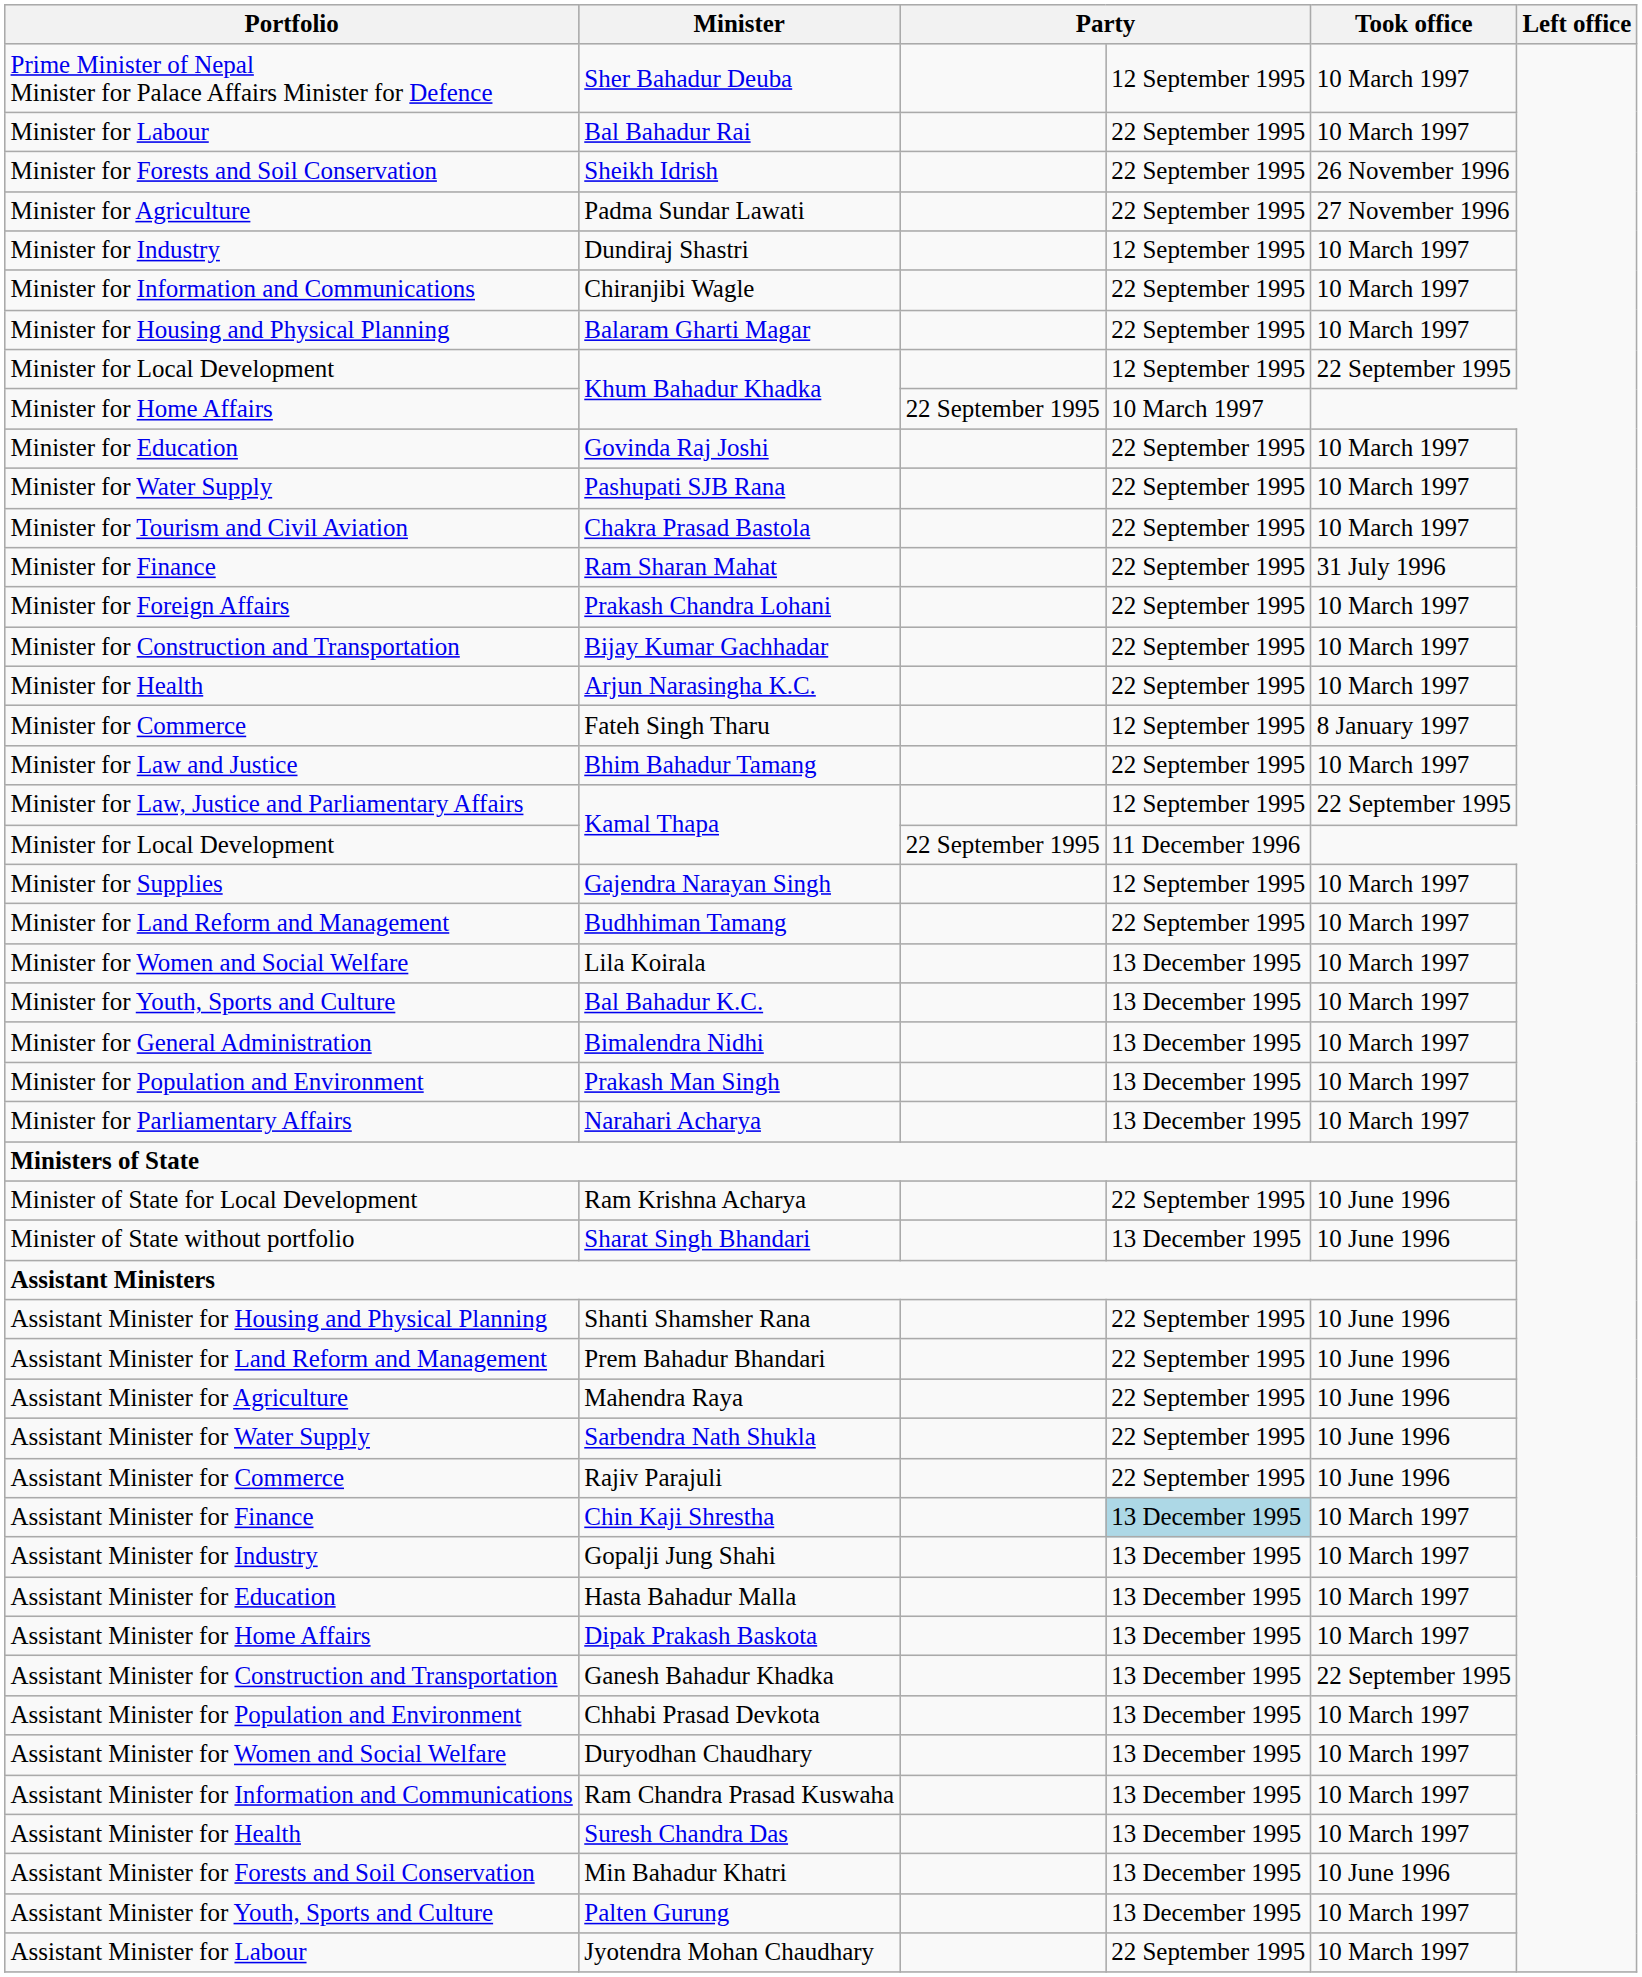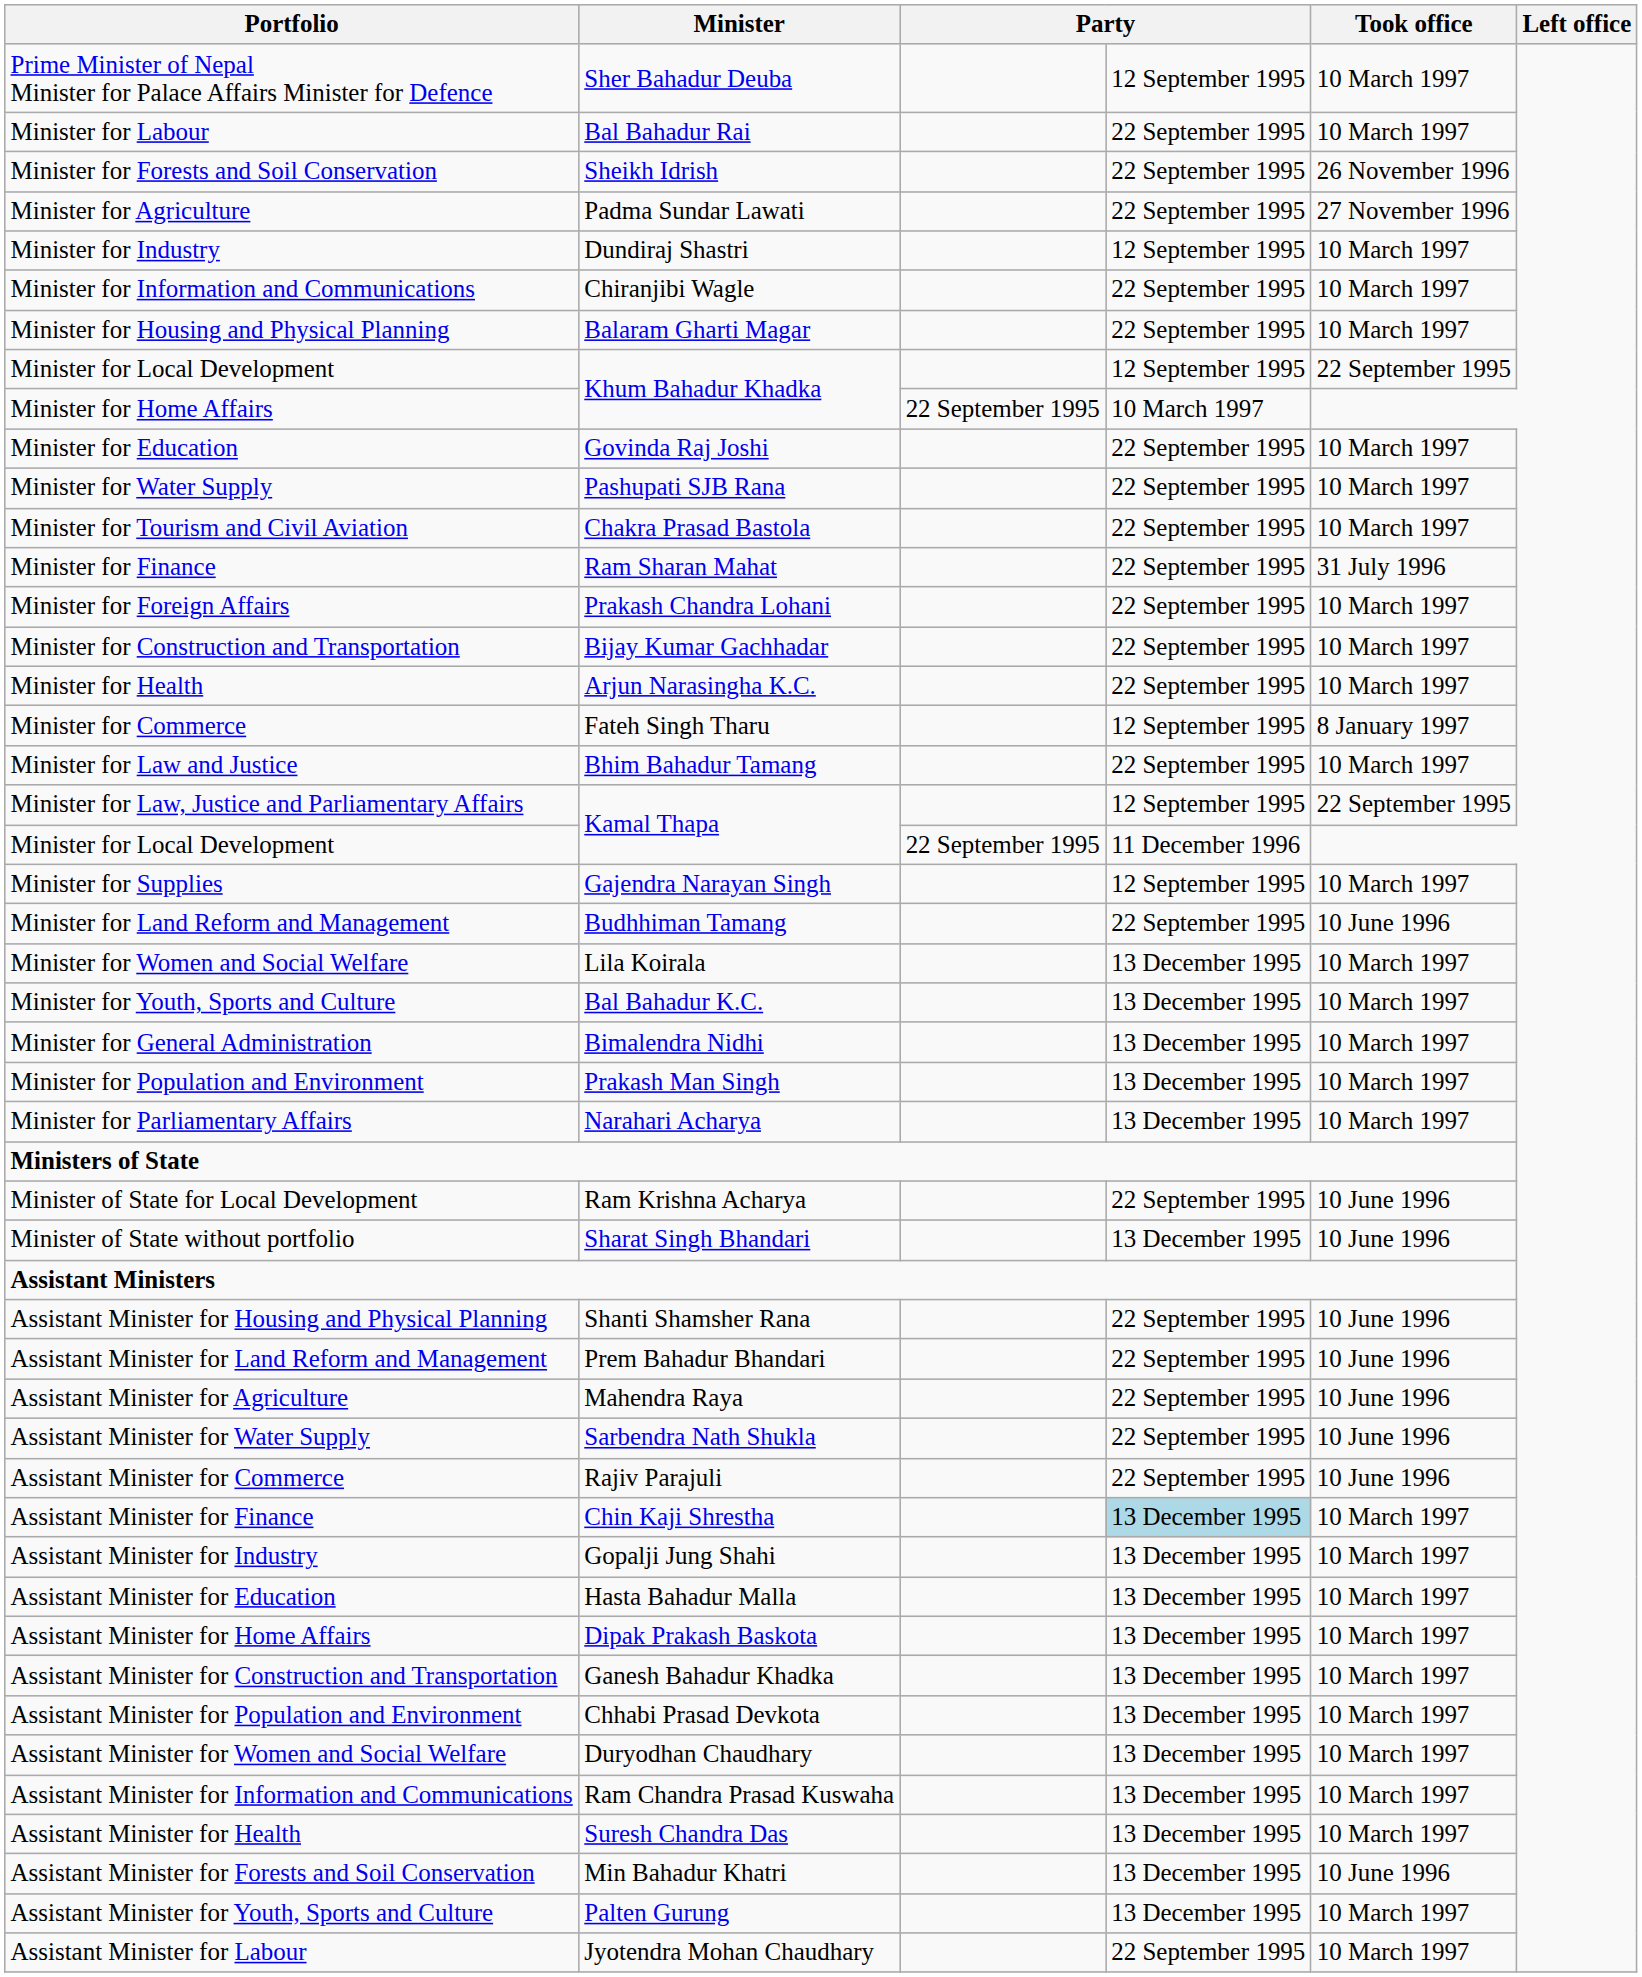Minister for Land Reform and Management | Took office: 10 March 1997 -> 10 June 1996
Assistant Minister for Construction and Transportation | Took office: 22 September 1995 -> 10 March 1997
